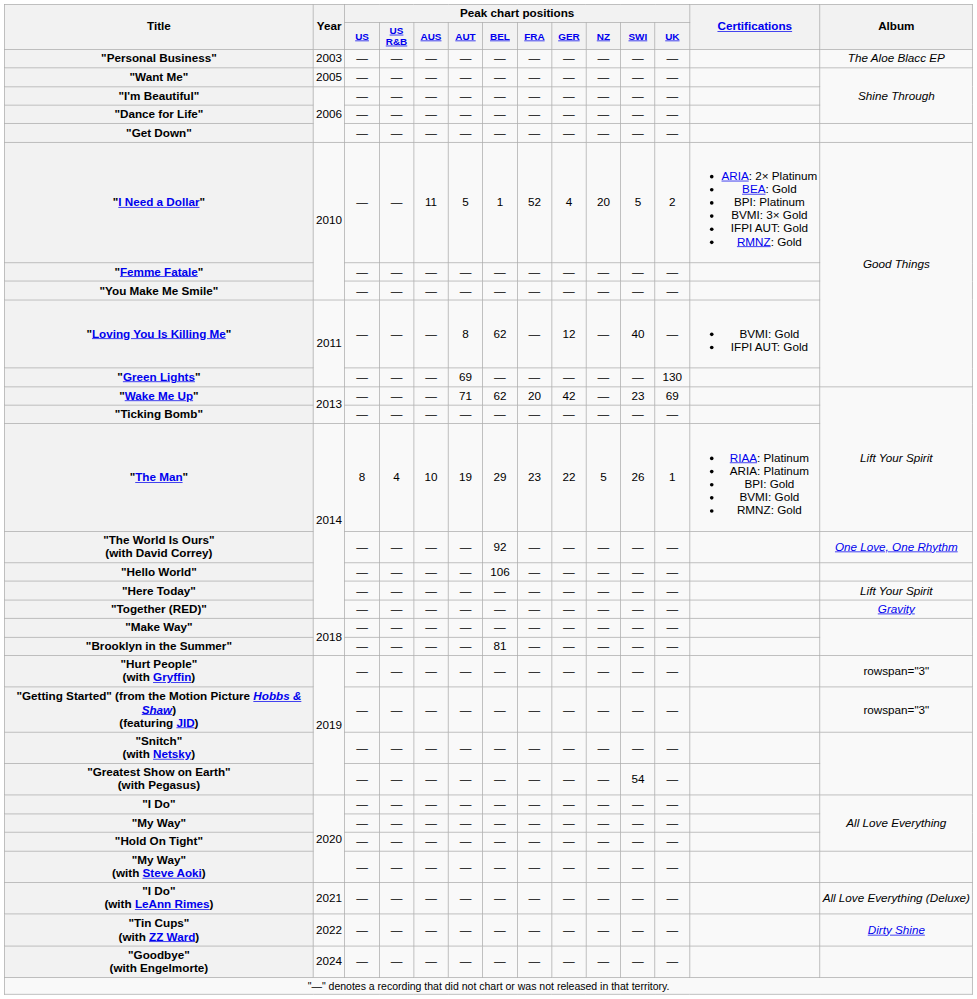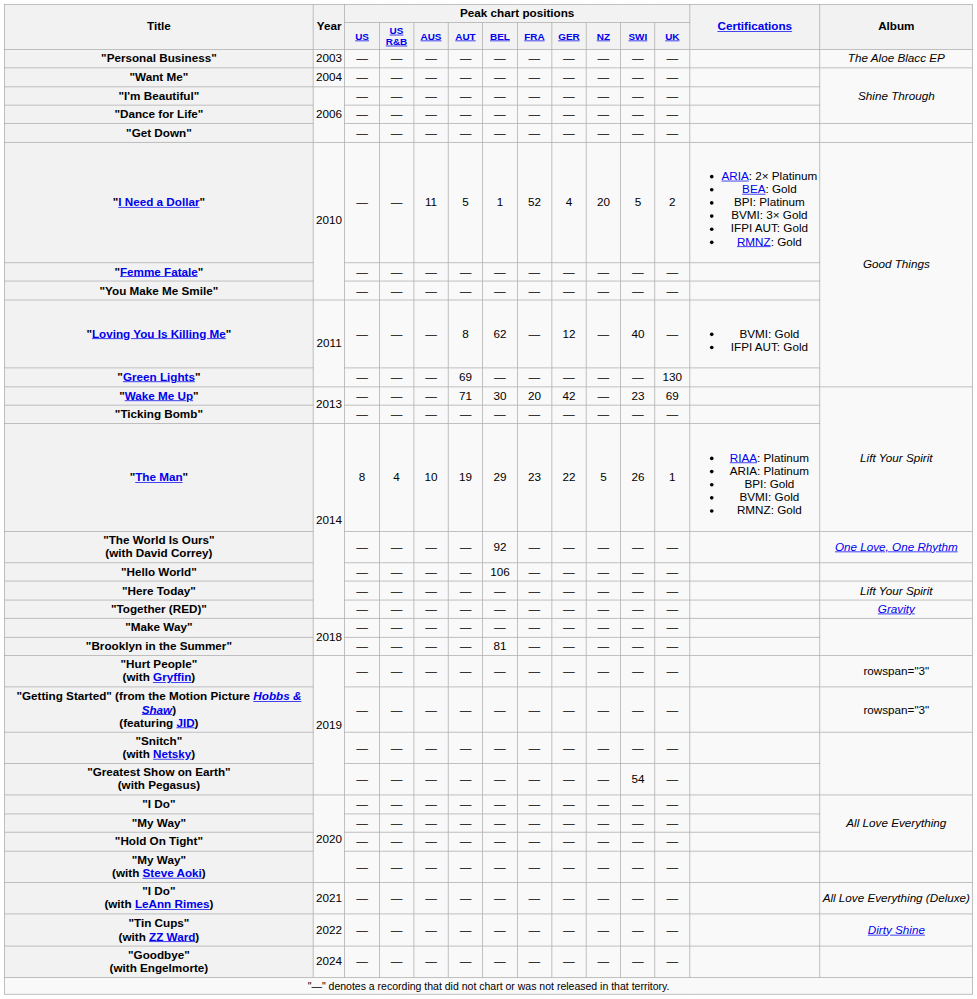"Want Me" | Year: 2005 -> 2004
"Wake Me Up" | Peak chart positions / BEL: 62 -> 30
